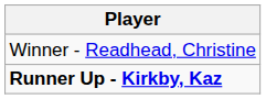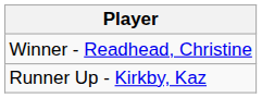row 3 | column 1: bold -> normal
